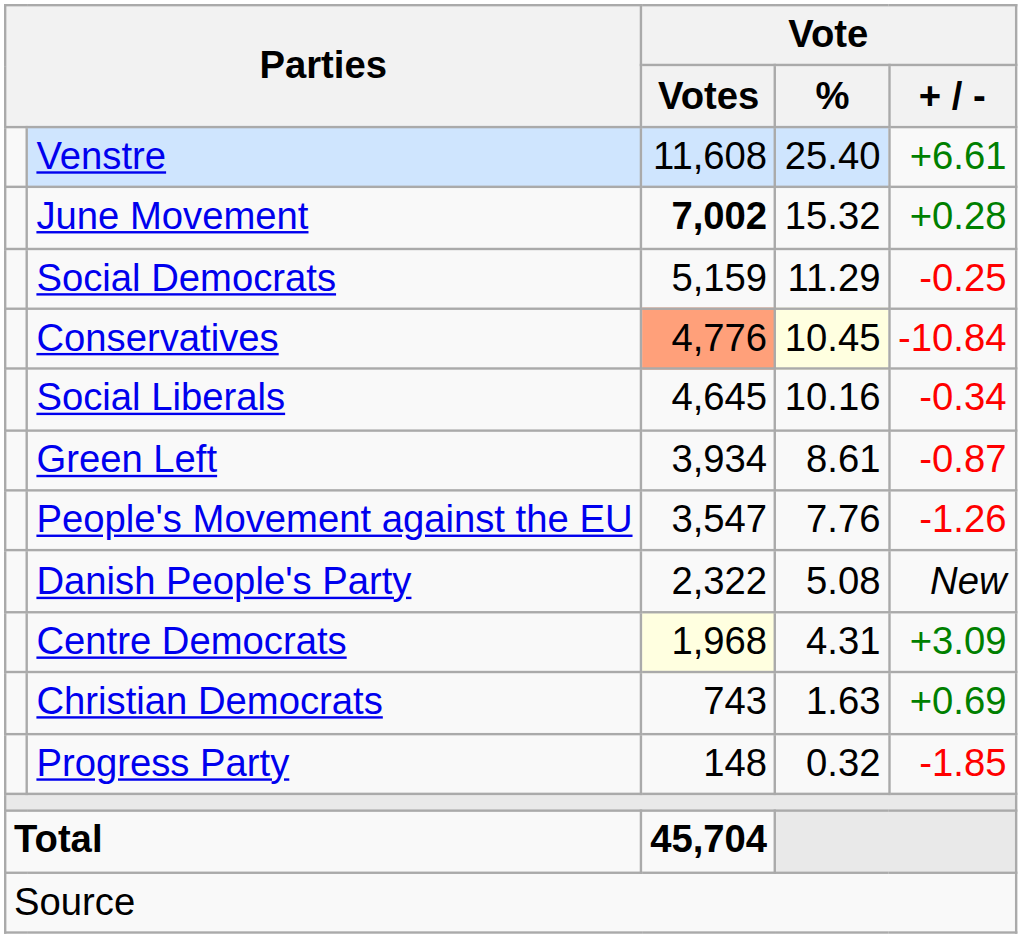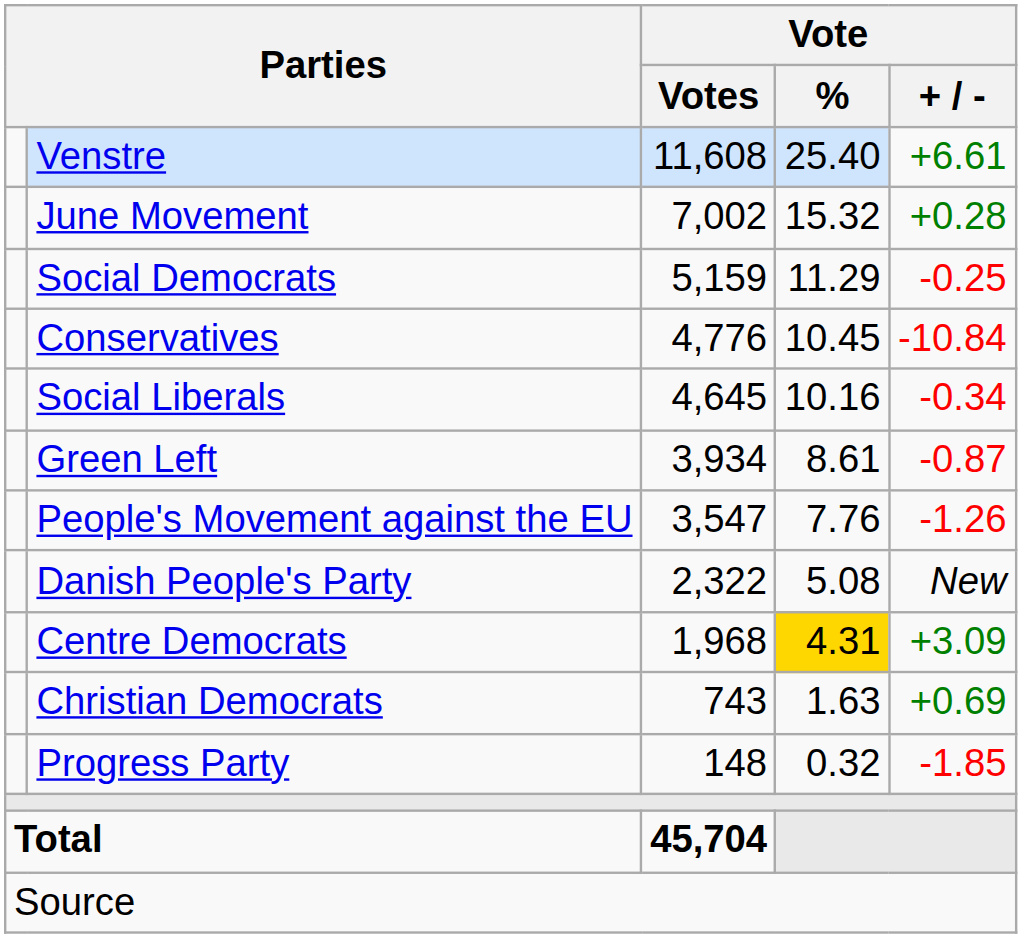June Movement | Vote / Votes: bold -> normal
Conservatives | Vote / Votes: lightsalmon background -> no background
Conservatives | Vote / %: lightyellow background -> no background
Centre Democrats | Vote / Votes: lightyellow background -> no background
Centre Democrats | Vote / %: no background -> gold background
